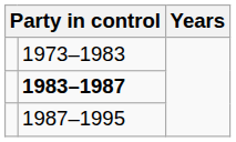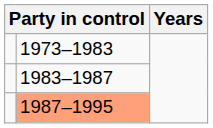1983–1987 | column 2: bold -> normal
1987–1995 | column 2: no background -> lightsalmon background
